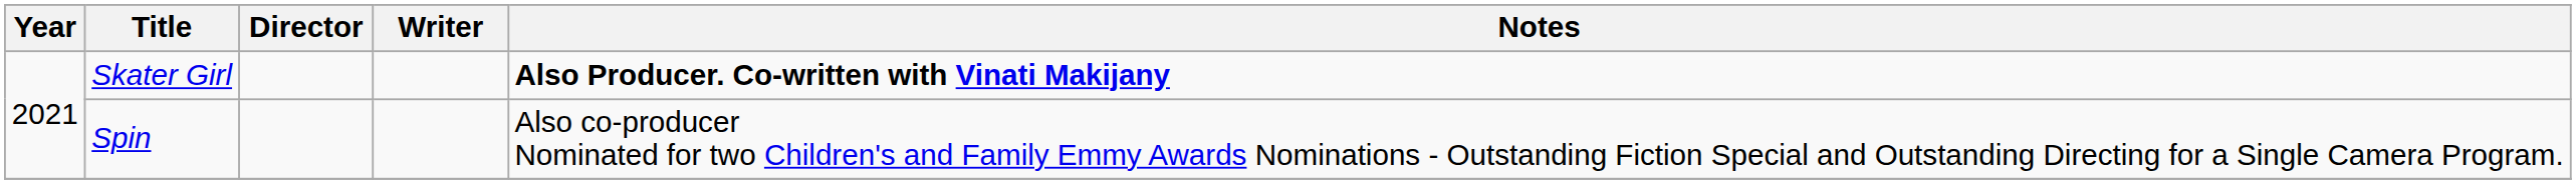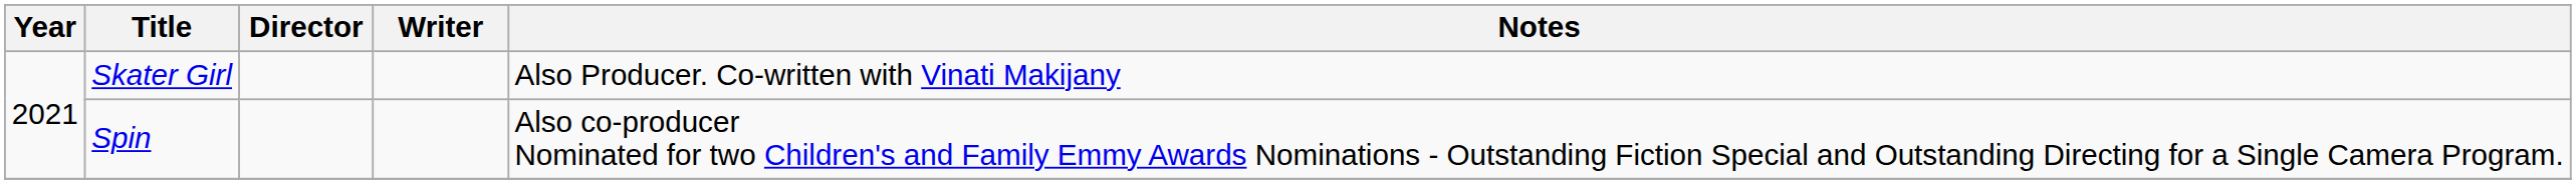Skater Girl | Notes: bold -> normal
